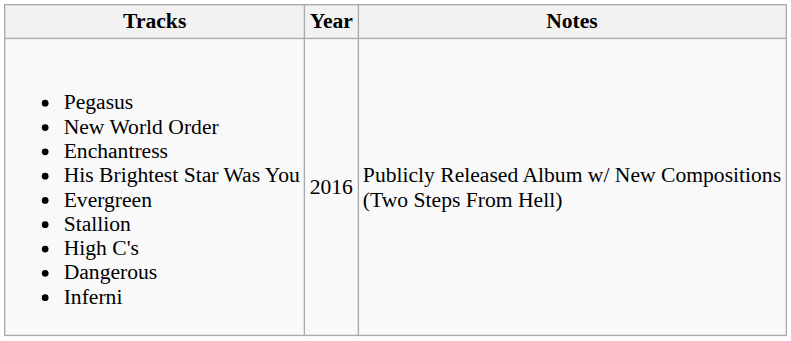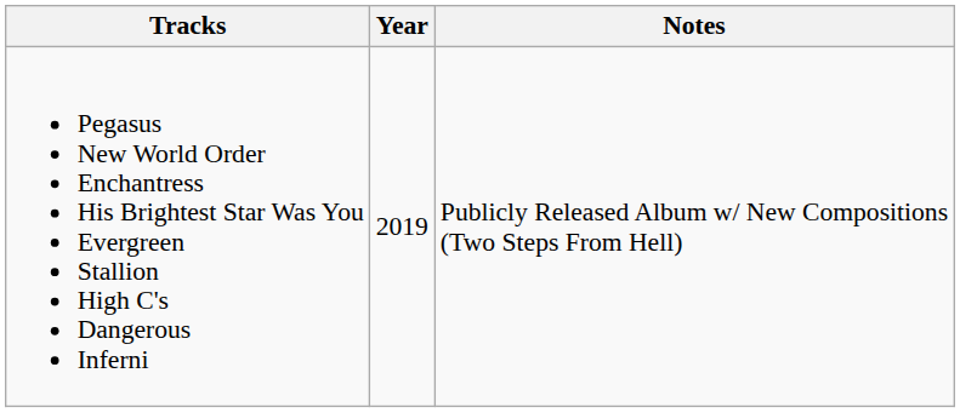row 2 | Year: 2016 -> 2019
